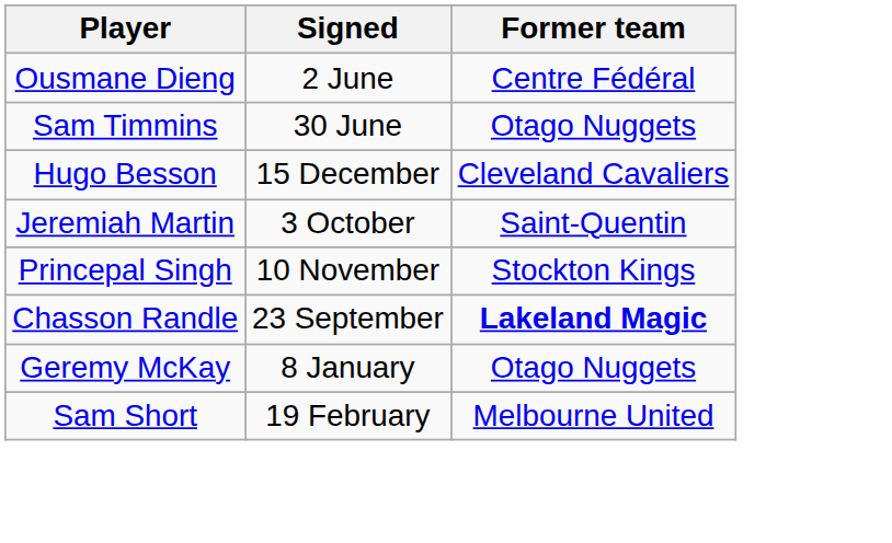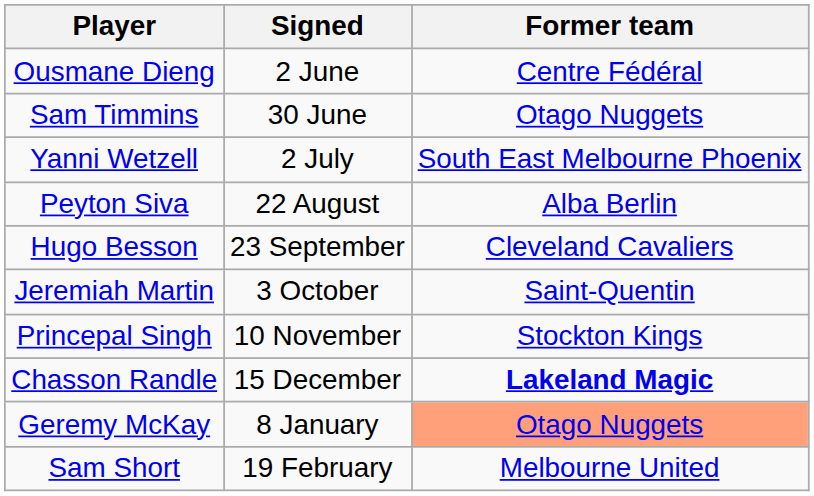+ row: Yanni Wetzell | 2 July | South East Melbourne Phoenix
+ row: Peyton Siva | 22 August | Alba Berlin
Hugo Besson | Signed: 15 December -> 23 September
Chasson Randle | Signed: 23 September -> 15 December
Geremy McKay | Former team: no background -> lightsalmon background
